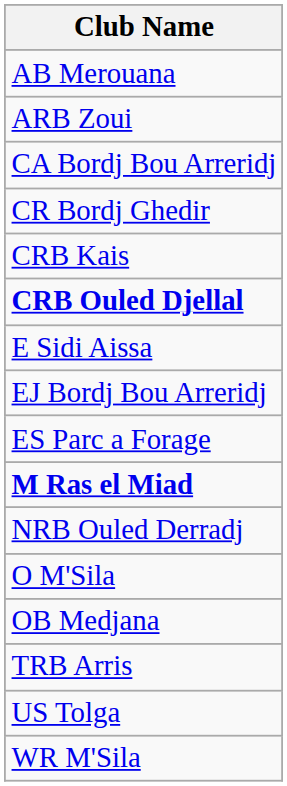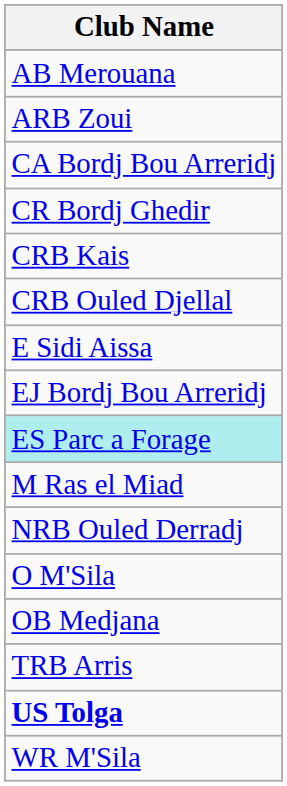row 7 | column 1: bold -> normal
row 10 | column 1: no background -> paleturquoise background
row 11 | column 1: bold -> normal
row 16 | column 1: normal -> bold
